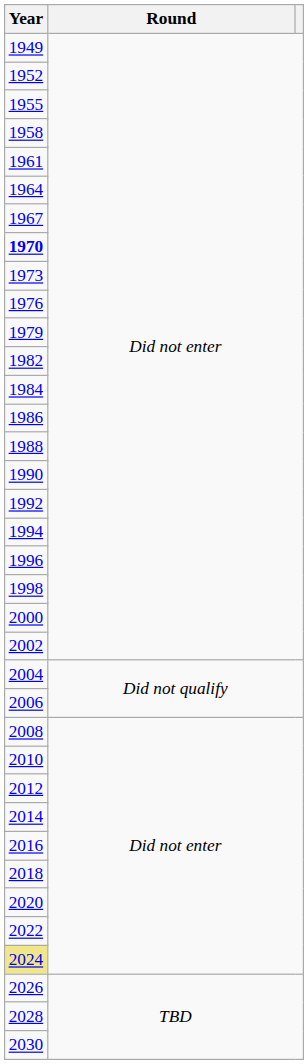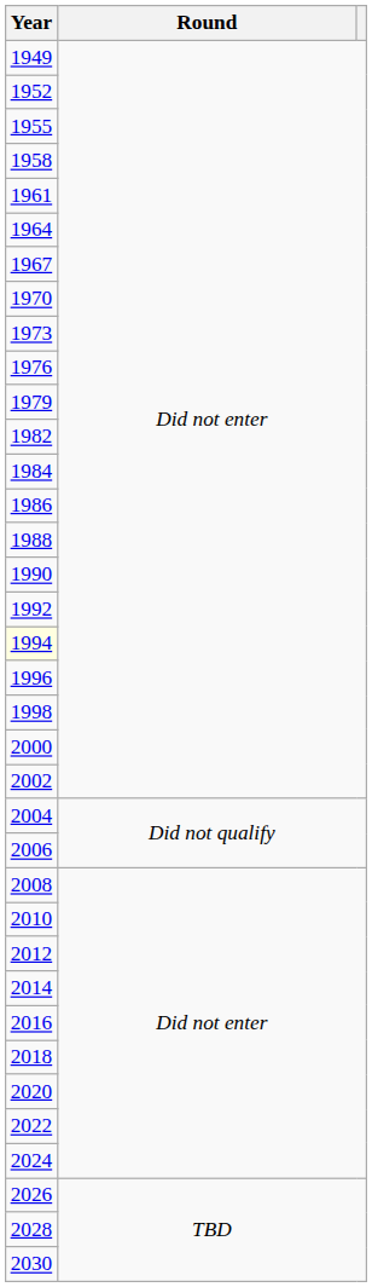1970 | Year: bold -> normal
1994 | Year: no background -> lightyellow background
2024 | Year: khaki background -> no background
